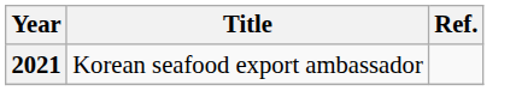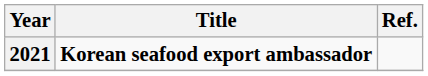2021 | Title: normal -> bold
